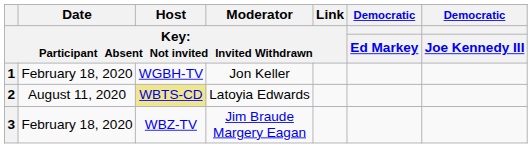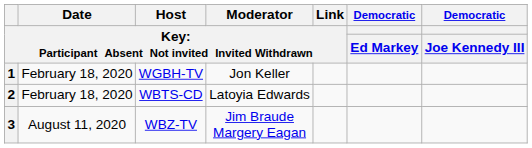2 | column 2: August 11, 2020 -> February 18, 2020
2 | column 3: khaki background -> no background
3 | column 2: February 18, 2020 -> August 11, 2020
